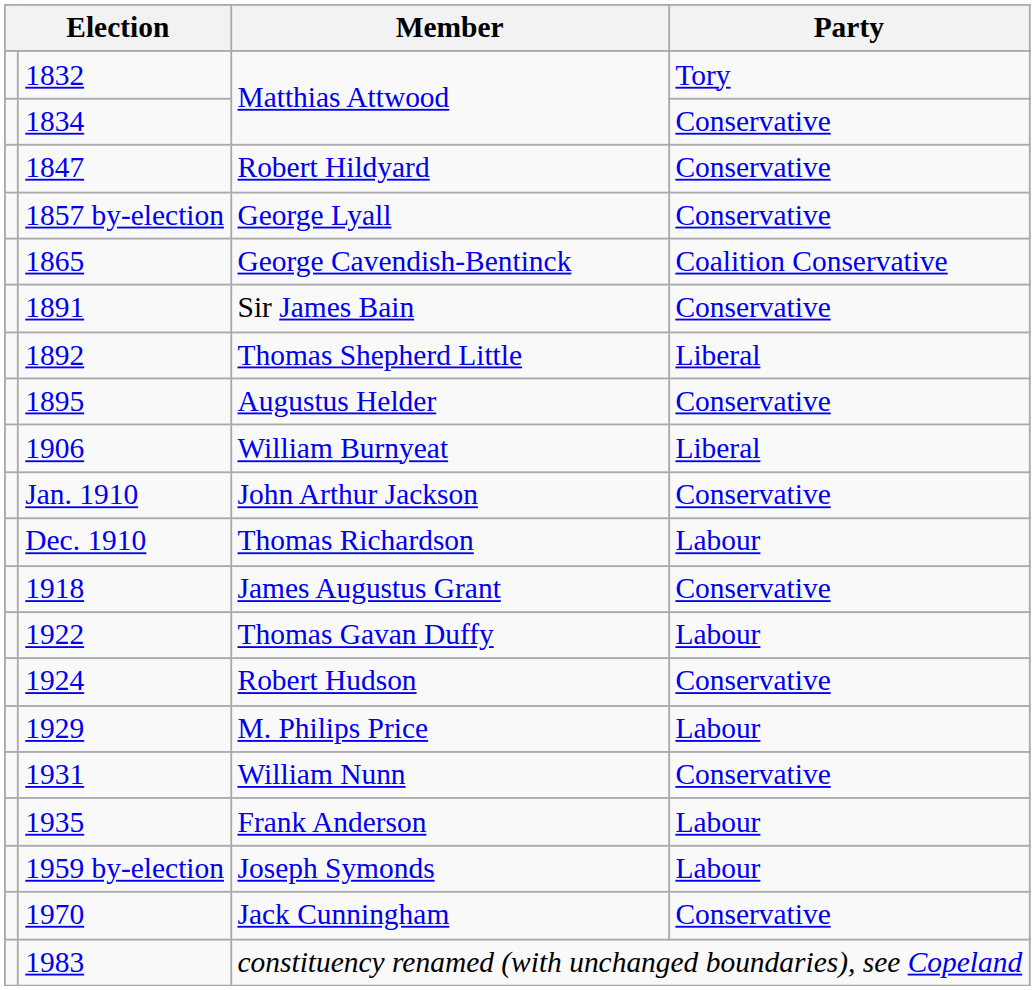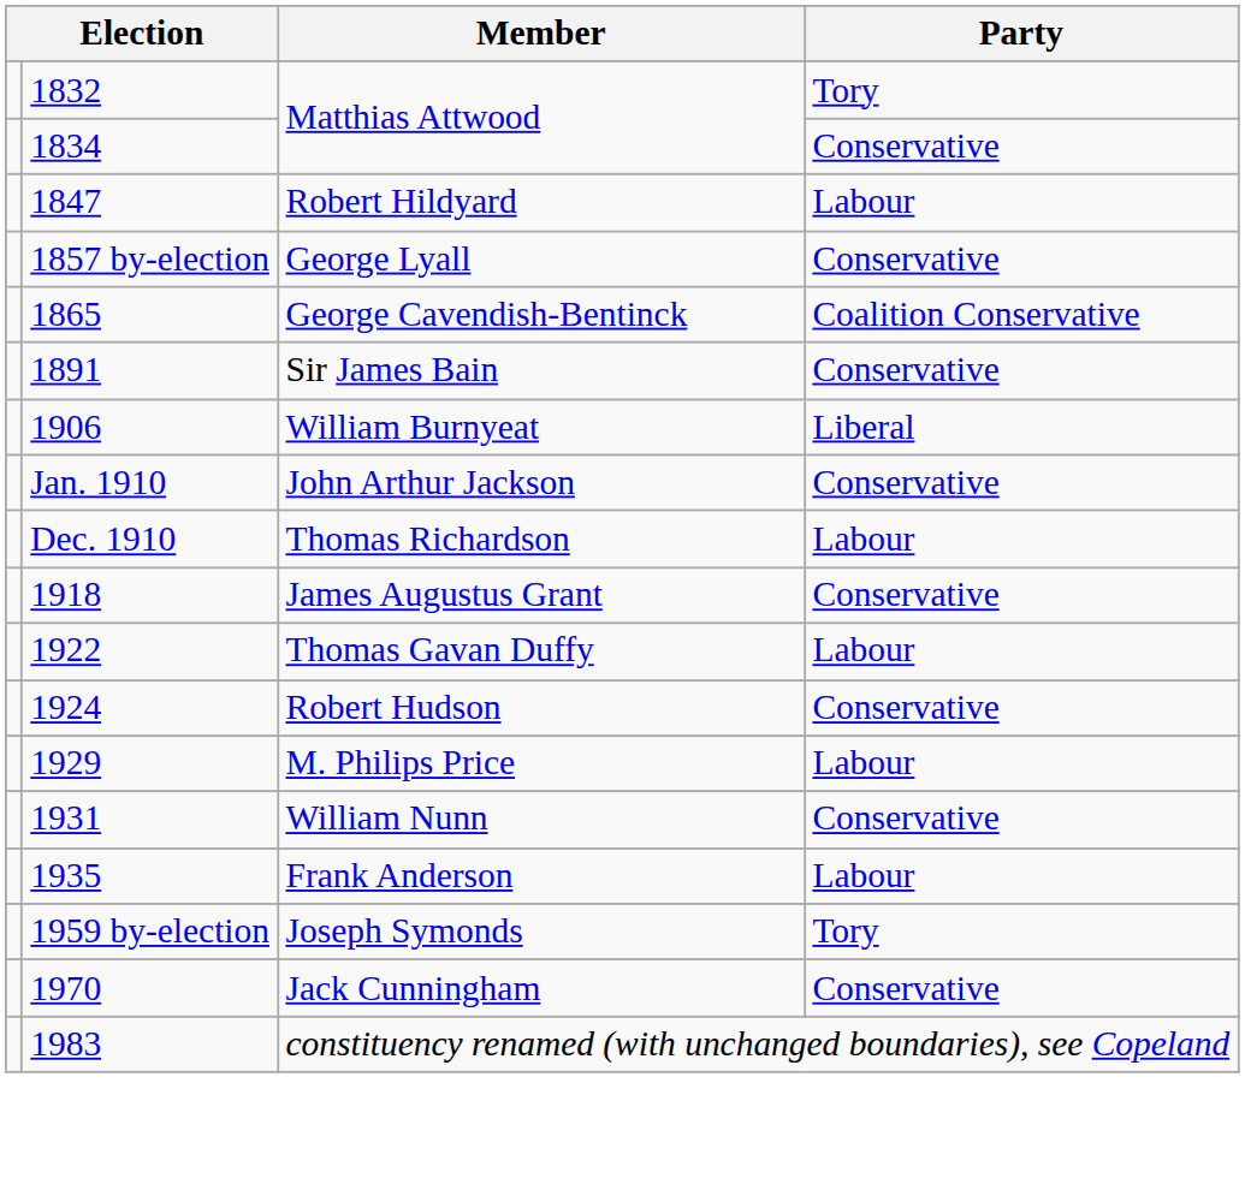Robert Hildyard | Party: Conservative -> Labour
- row: 1892 | Thomas Shepherd Little | Liberal
- row: 1895 | Augustus Helder | Conservative
Joseph Symonds | Party: Labour -> Tory
